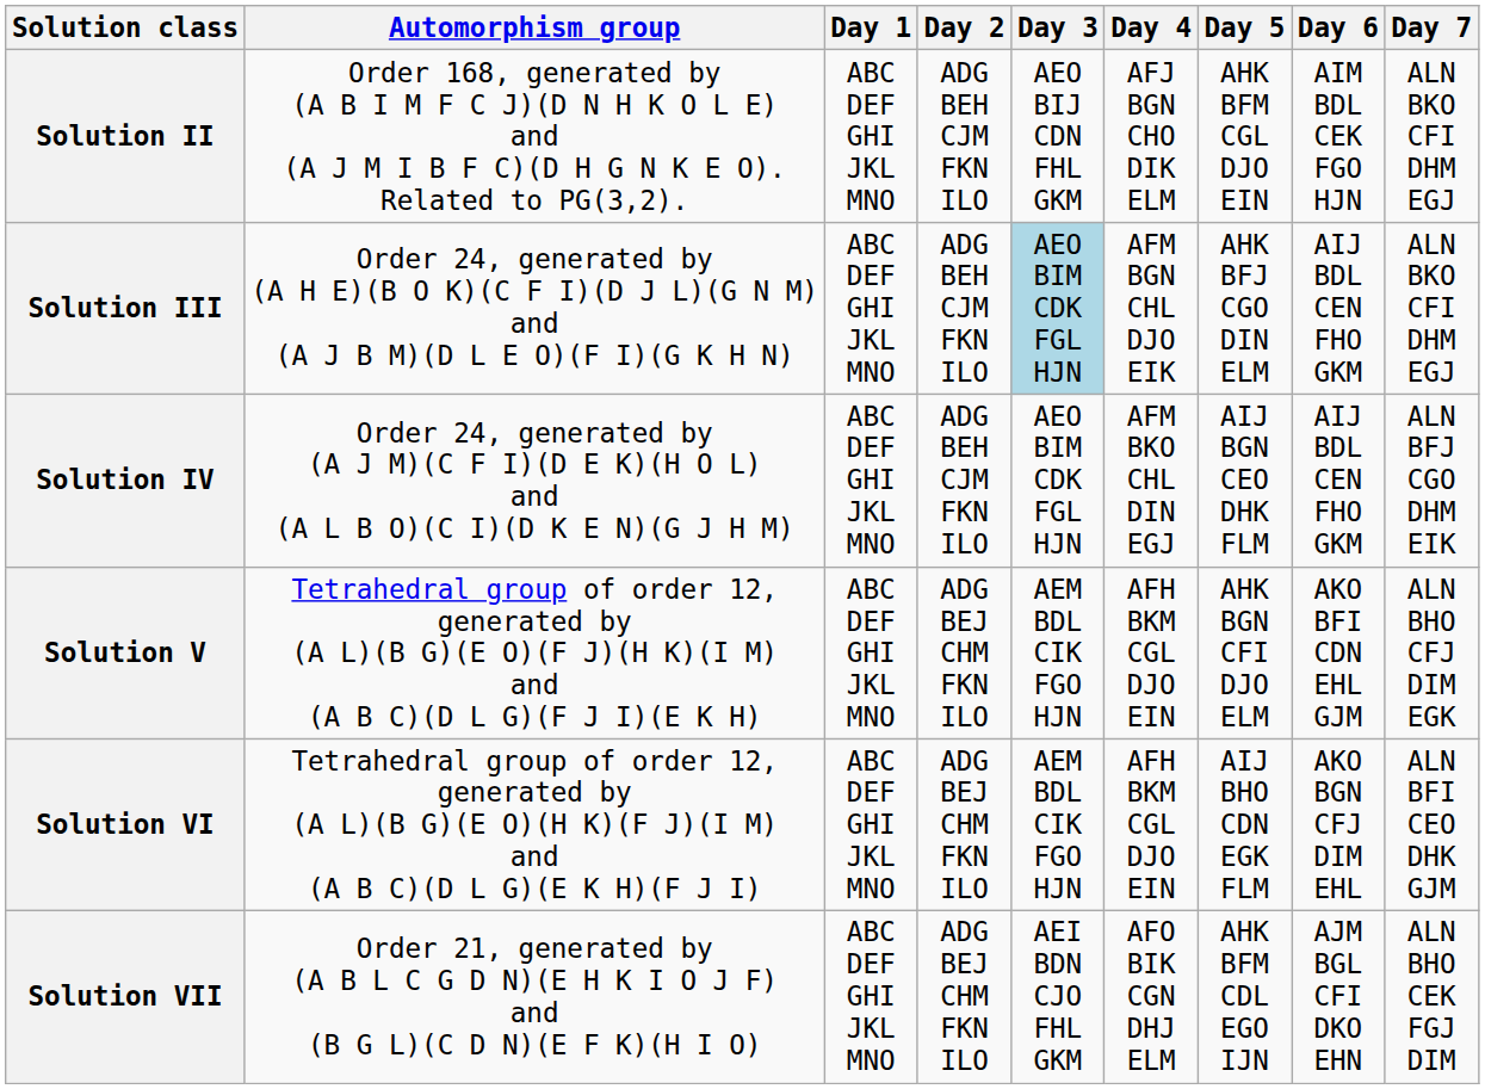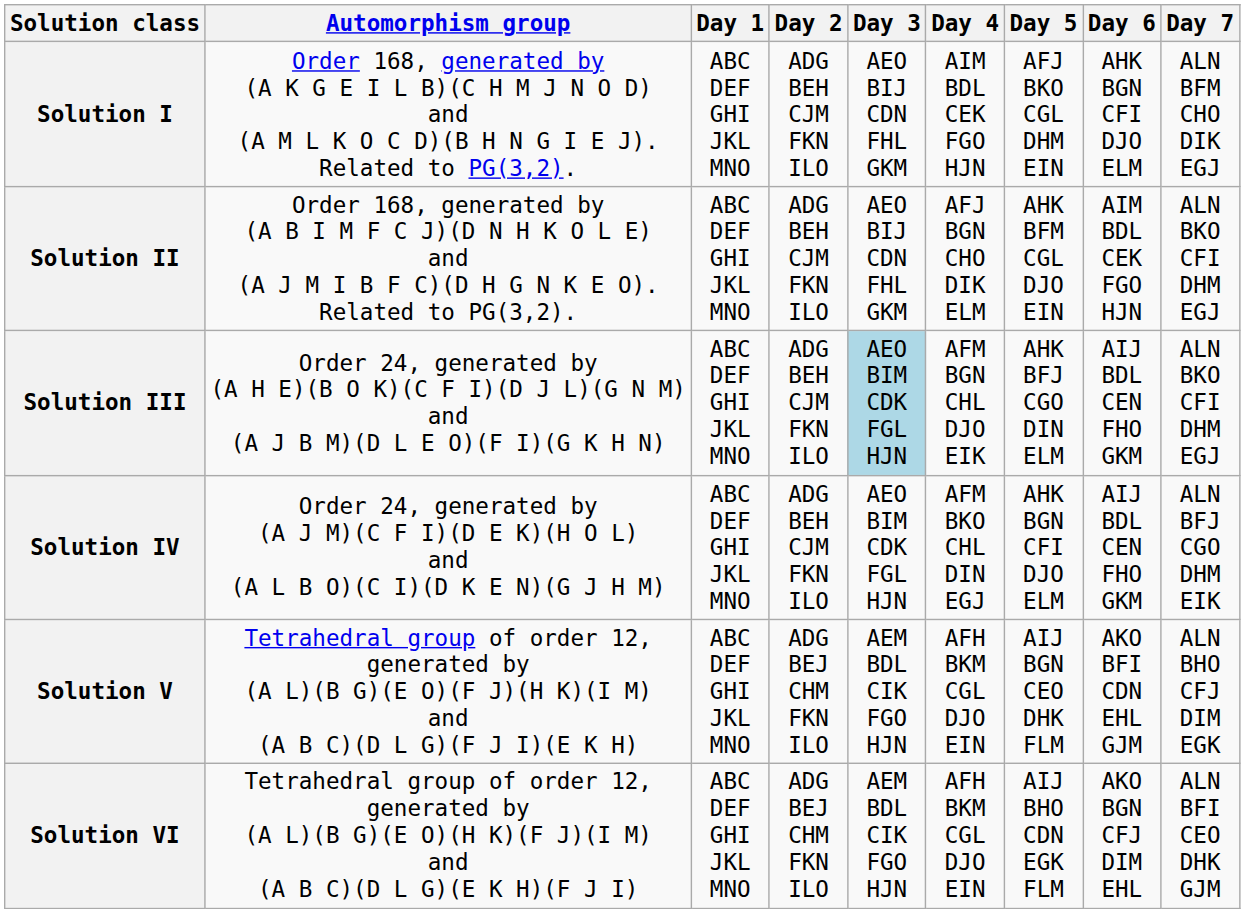+ row: Solution I | Order 168, generated by (A K G E I L B)(C H M J N O D) and (A M L K O C D)(B H N G I E J). Related to PG(3,2). | ABC DEF GHI JKL MNO | ADG BEH CJM FKN ILO | AEO BIJ CDN FHL GKM | AIM BDL CEK FGO HJN | AFJ BKO CGL DHM EIN | AHK BGN CFI DJO ELM | ALN BFM CHO DIK EGJ
Solution IV | Day 5: AIJ BGN CEO DHK FLM -> AHK BGN CFI DJO ELM
Solution V | Day 5: AHK BGN CFI DJO ELM -> AIJ BGN CEO DHK FLM
- row: Solution VII | Order 21, generated by (A B L C G D N)(E H K I O J F) and (B G L)(C D N)(E F K)(H I O) | ABC DEF GHI JKL MNO | ADG BEJ CHM FKN ILO | AEI BDN CJO FHL GKM | AFO BIK CGN DHJ ELM | AHK BFM CDL EGO IJN | AJM BGL CFI DKO EHN | ALN BHO CEK FGJ DIM
